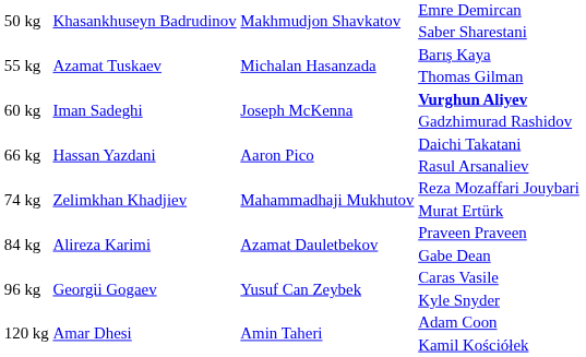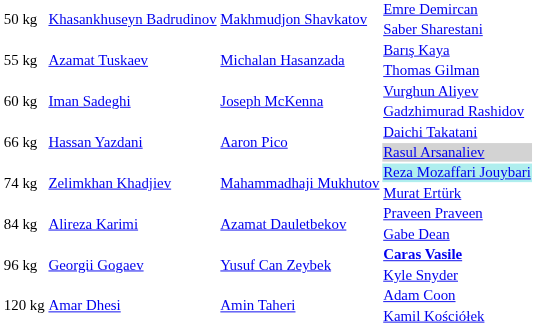Vurghun Aliyev | column 4: bold -> normal
Rasul Arsanaliev | column 4: no background -> lightgrey background
Reza Mozaffari Jouybari | column 4: no background -> paleturquoise background
Caras Vasile | column 4: normal -> bold
